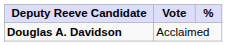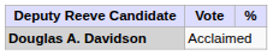Douglas A. Davidson | Deputy Reeve Candidate: no background -> lightgrey background
